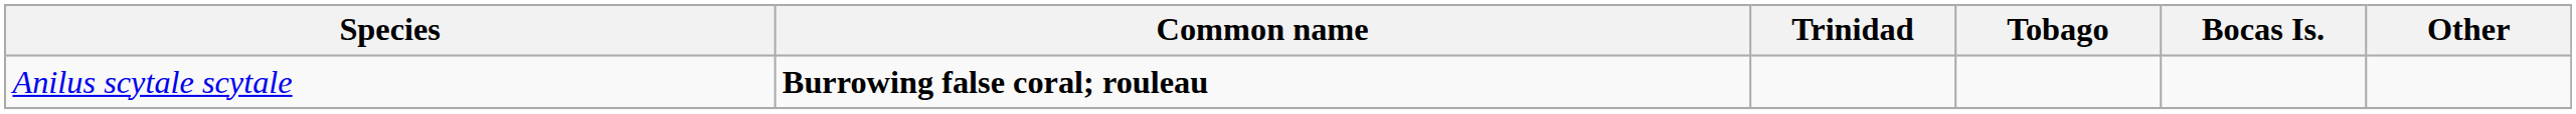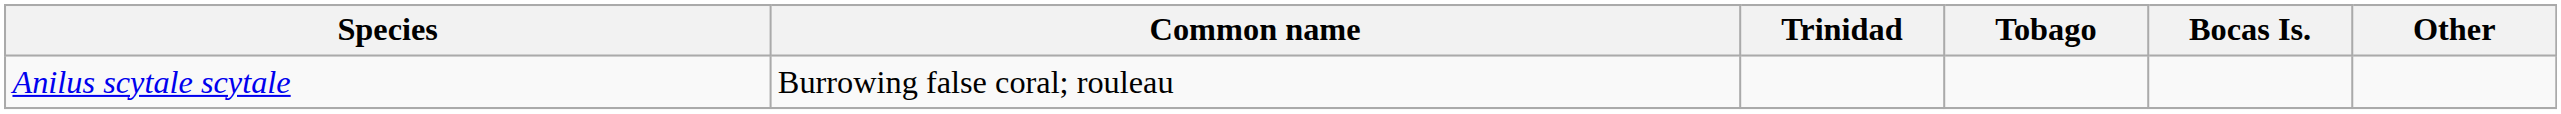Anilus scytale scytale | Common name: bold -> normal
